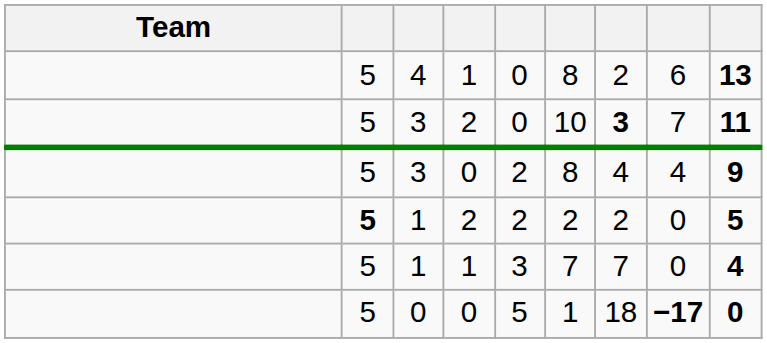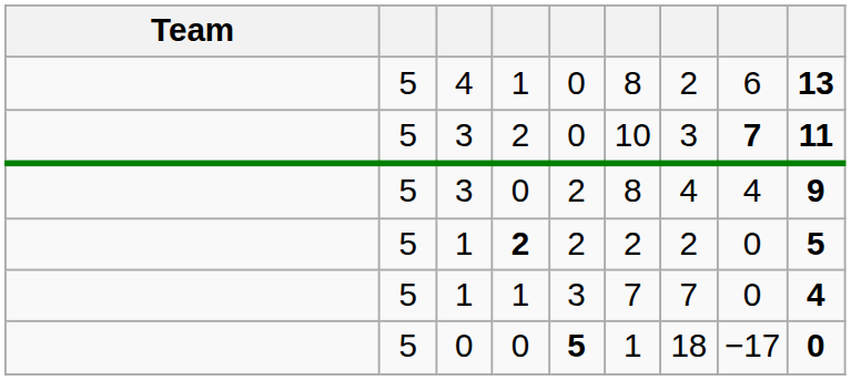row 3 | column 7: bold -> normal
row 3 | column 8: normal -> bold
row 5 | column 2: bold -> normal
row 5 | column 4: normal -> bold
row 7 | column 5: normal -> bold
row 7 | column 8: bold -> normal
